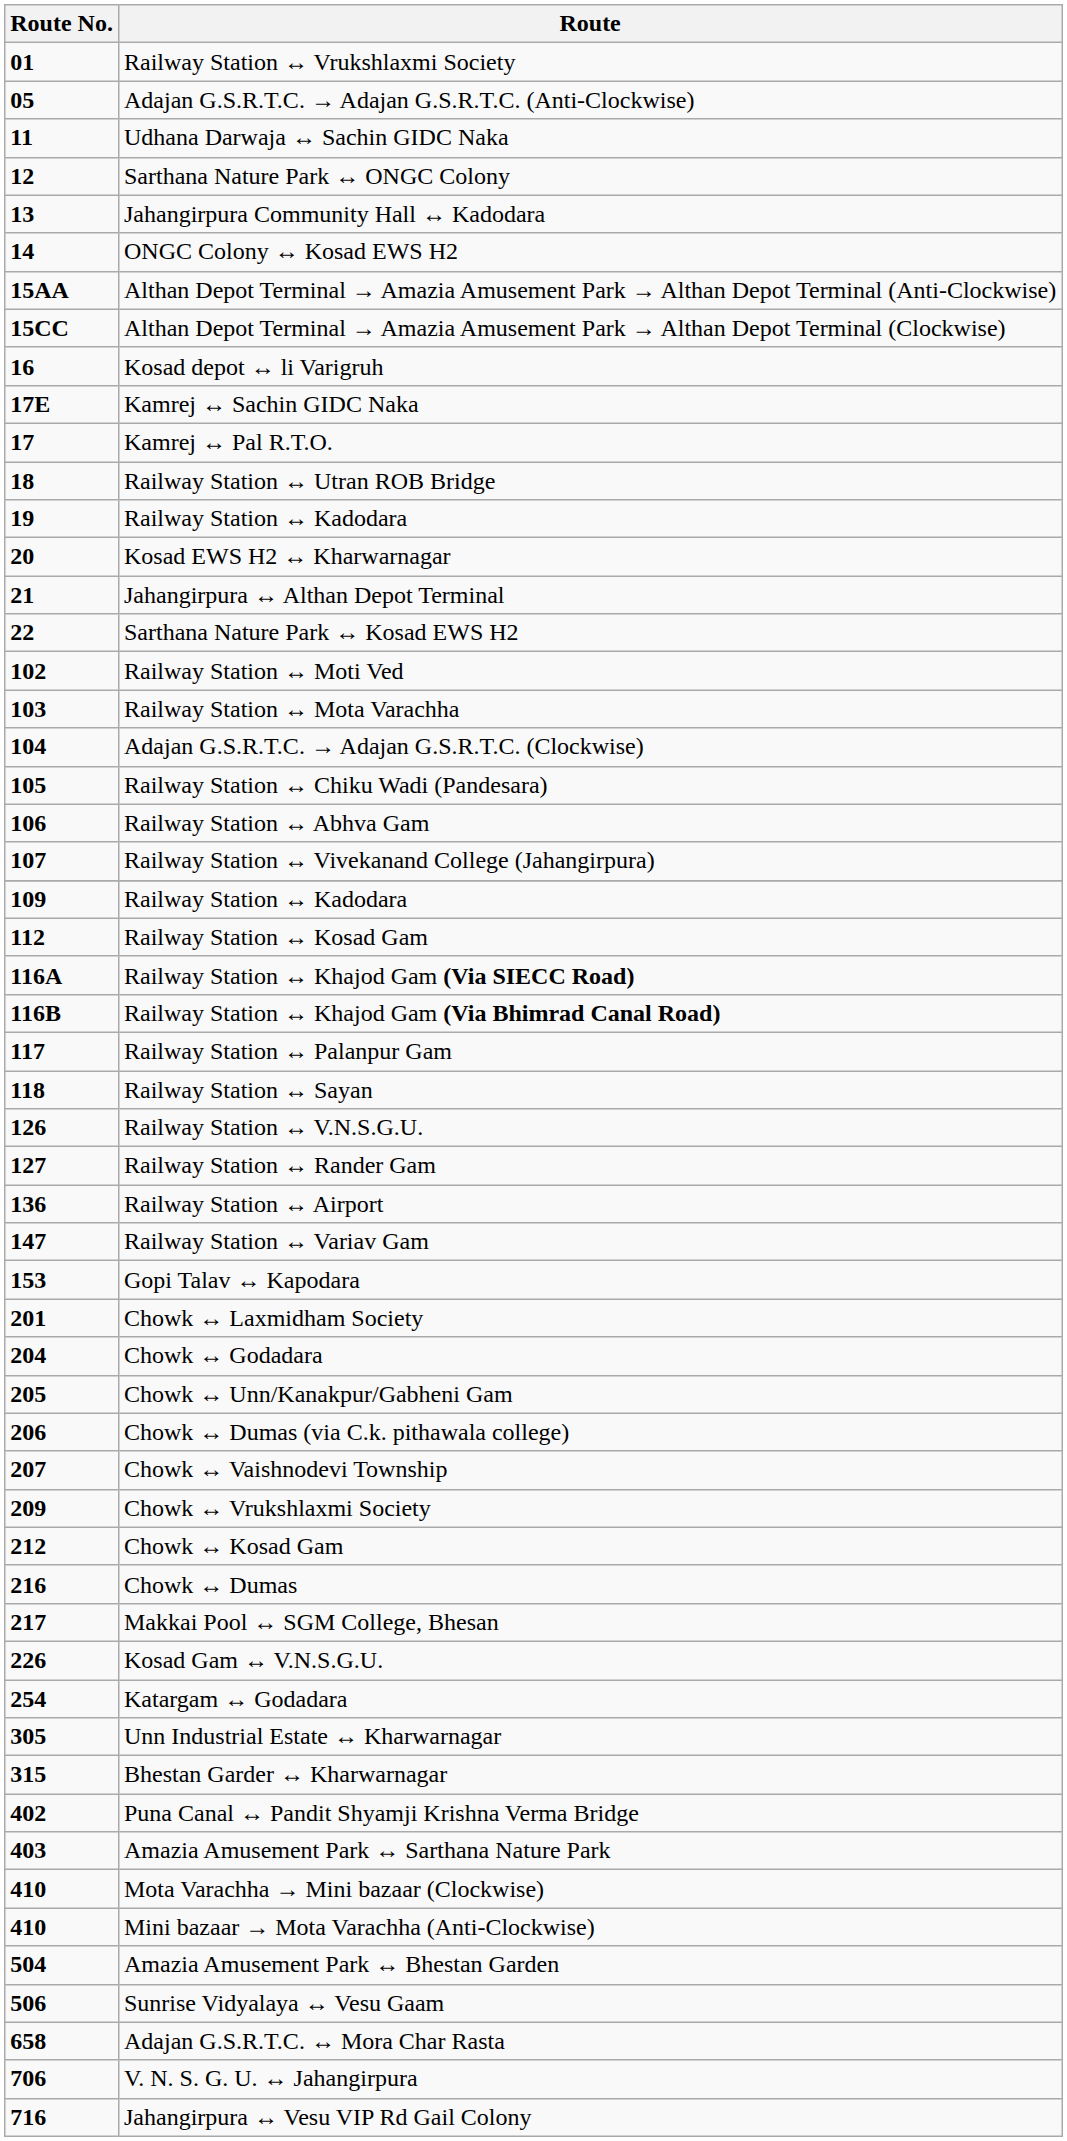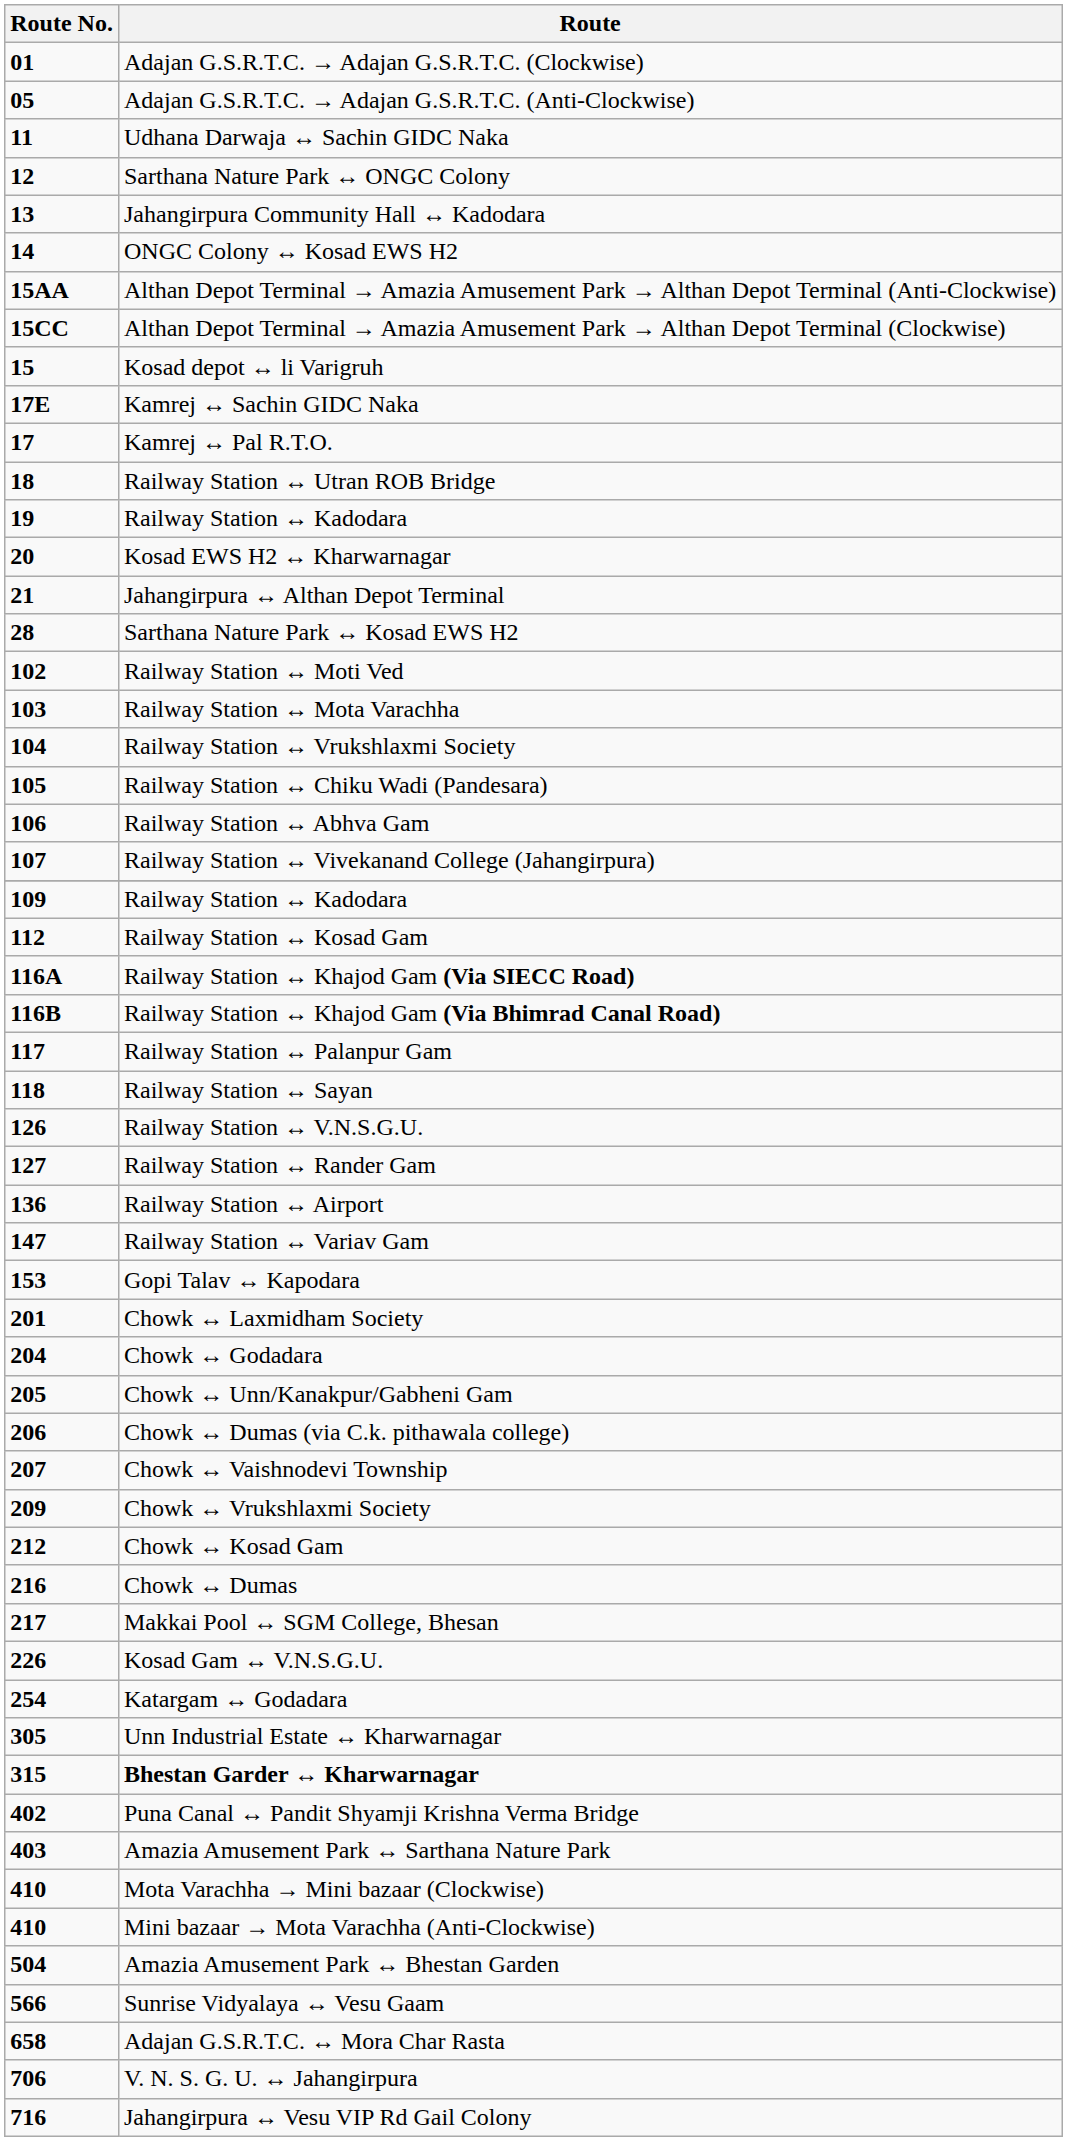row 2 | Route: Railway Station ↔ Vrukshlaxmi Society -> Adajan G.S.R.T.C. → Adajan G.S.R.T.C. (Clockwise)
row 10 | Route No.: 16 -> 15
row 17 | Route No.: 22 -> 28
row 20 | Route: Adajan G.S.R.T.C. → Adajan G.S.R.T.C. (Clockwise) -> Railway Station ↔ Vrukshlaxmi Society
row 47 | Route: normal -> bold
row 53 | Route No.: 506 -> 566
